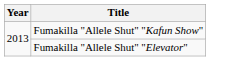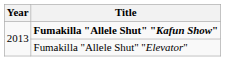Fumakilla "Allele Shut" "Kafun Show" | Title: normal -> bold
